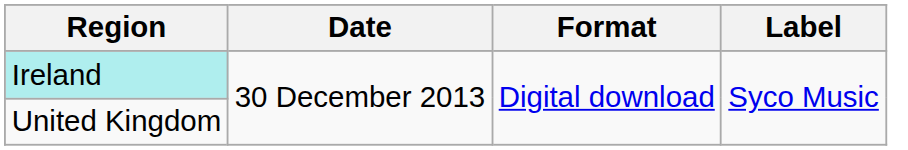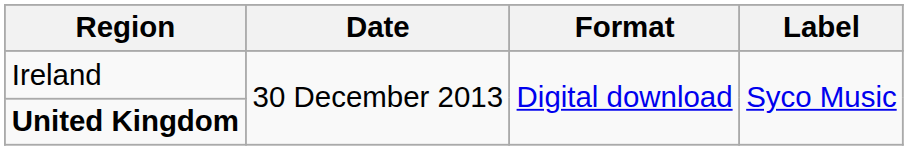Ireland | Region: paleturquoise background -> no background
United Kingdom | Region: normal -> bold
